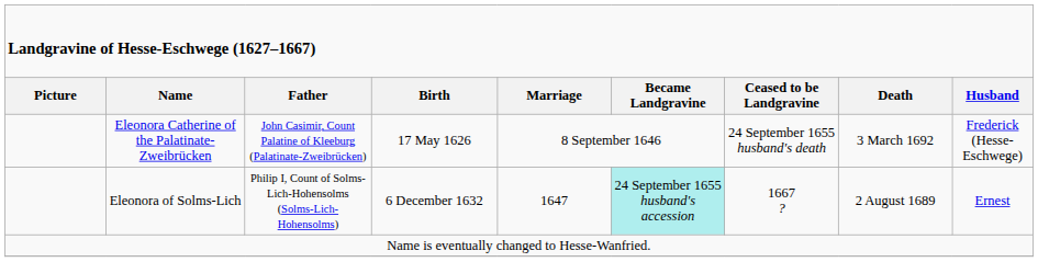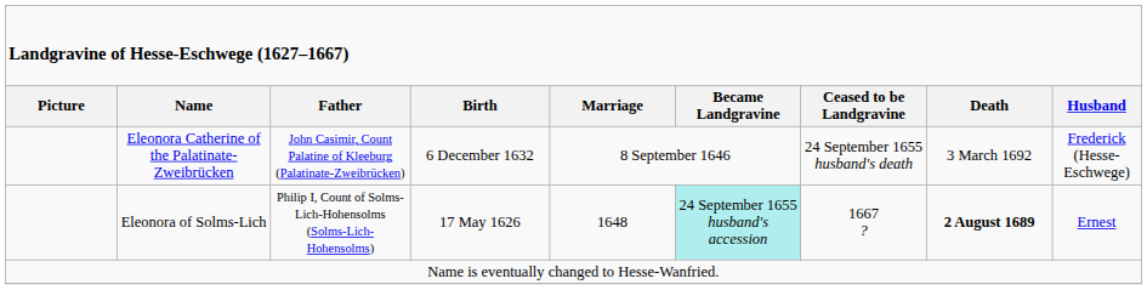Eleonora Catherine of the Palatinate-Zweibrücken | column 4: 17 May 1626 -> 6 December 1632
Eleonora of Solms-Lich | column 4: 6 December 1632 -> 17 May 1626
Eleonora of Solms-Lich | column 5: 1647 -> 1648
Eleonora of Solms-Lich | column 8: normal -> bold
